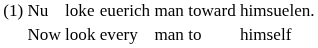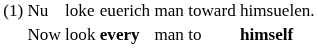Now | column 4: normal -> bold
Now | column 7: normal -> bold
